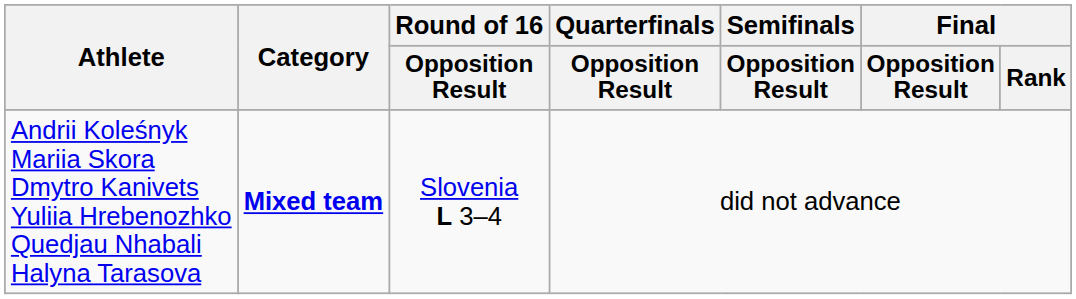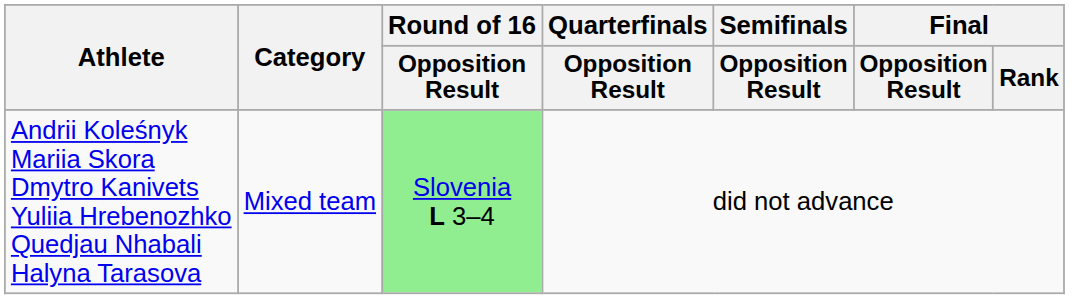row 3 | Category: bold -> normal
row 3 | Round of 16 / Opposition Result: no background -> lightgreen background
